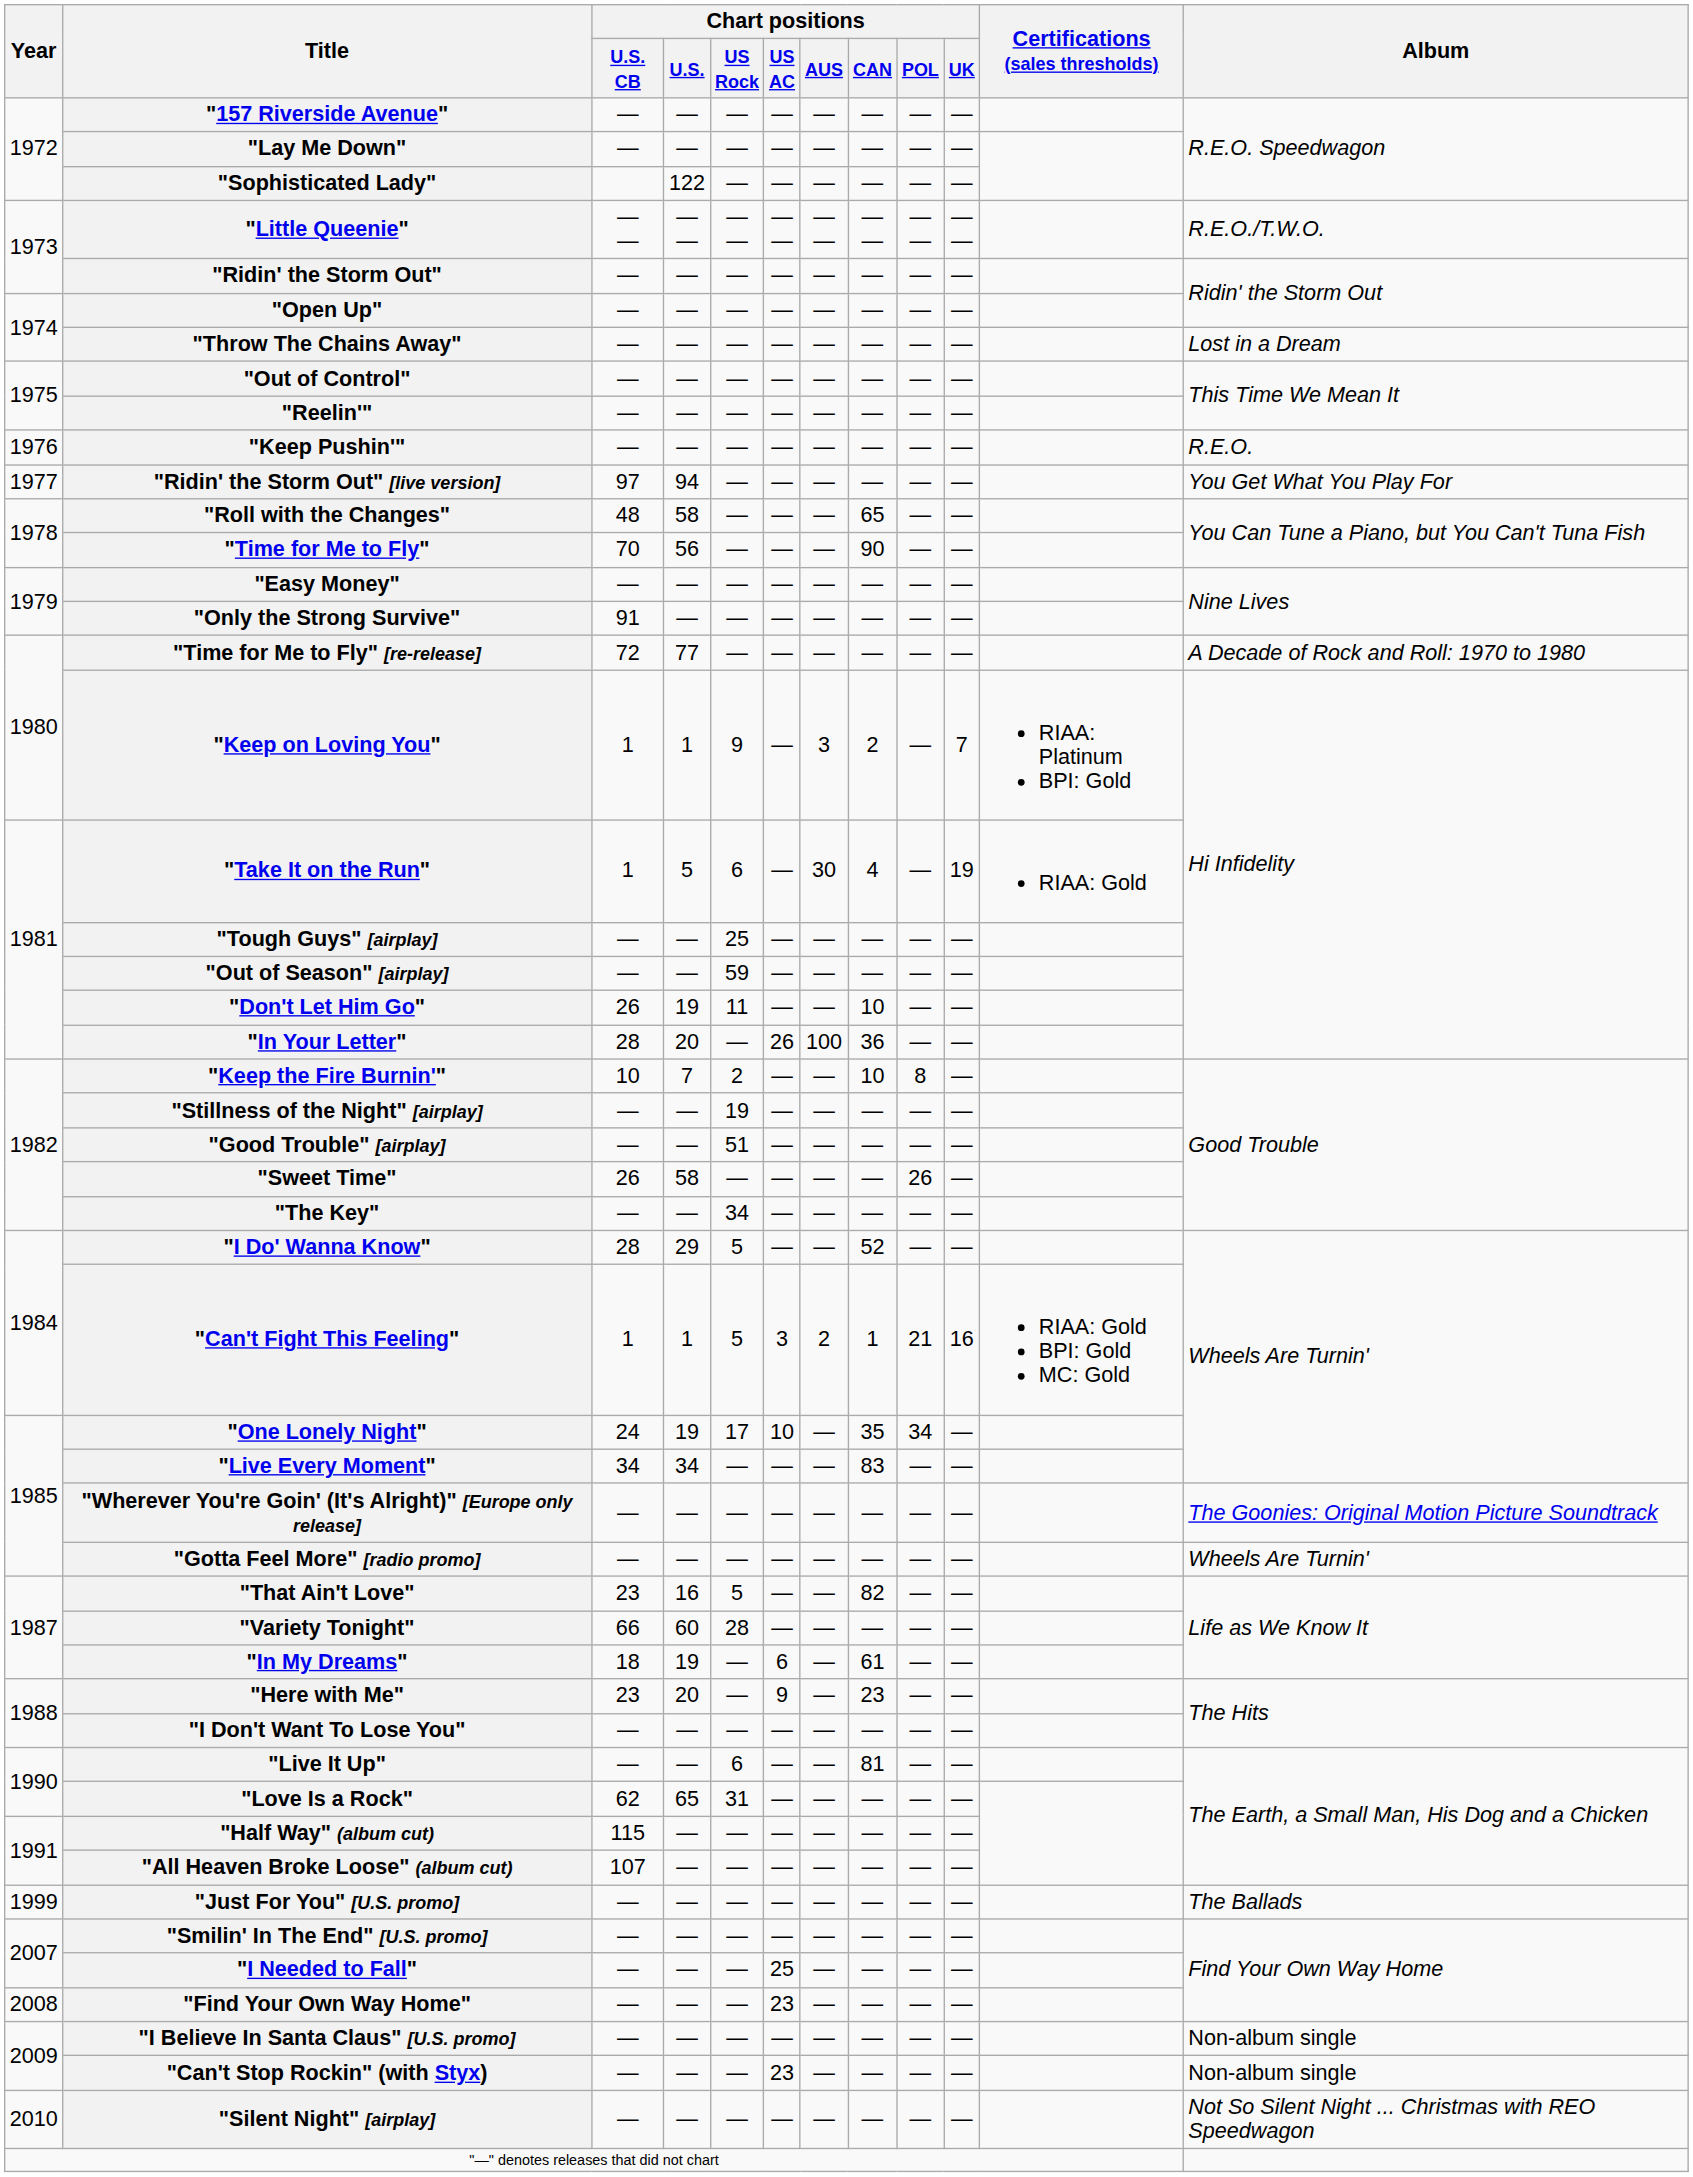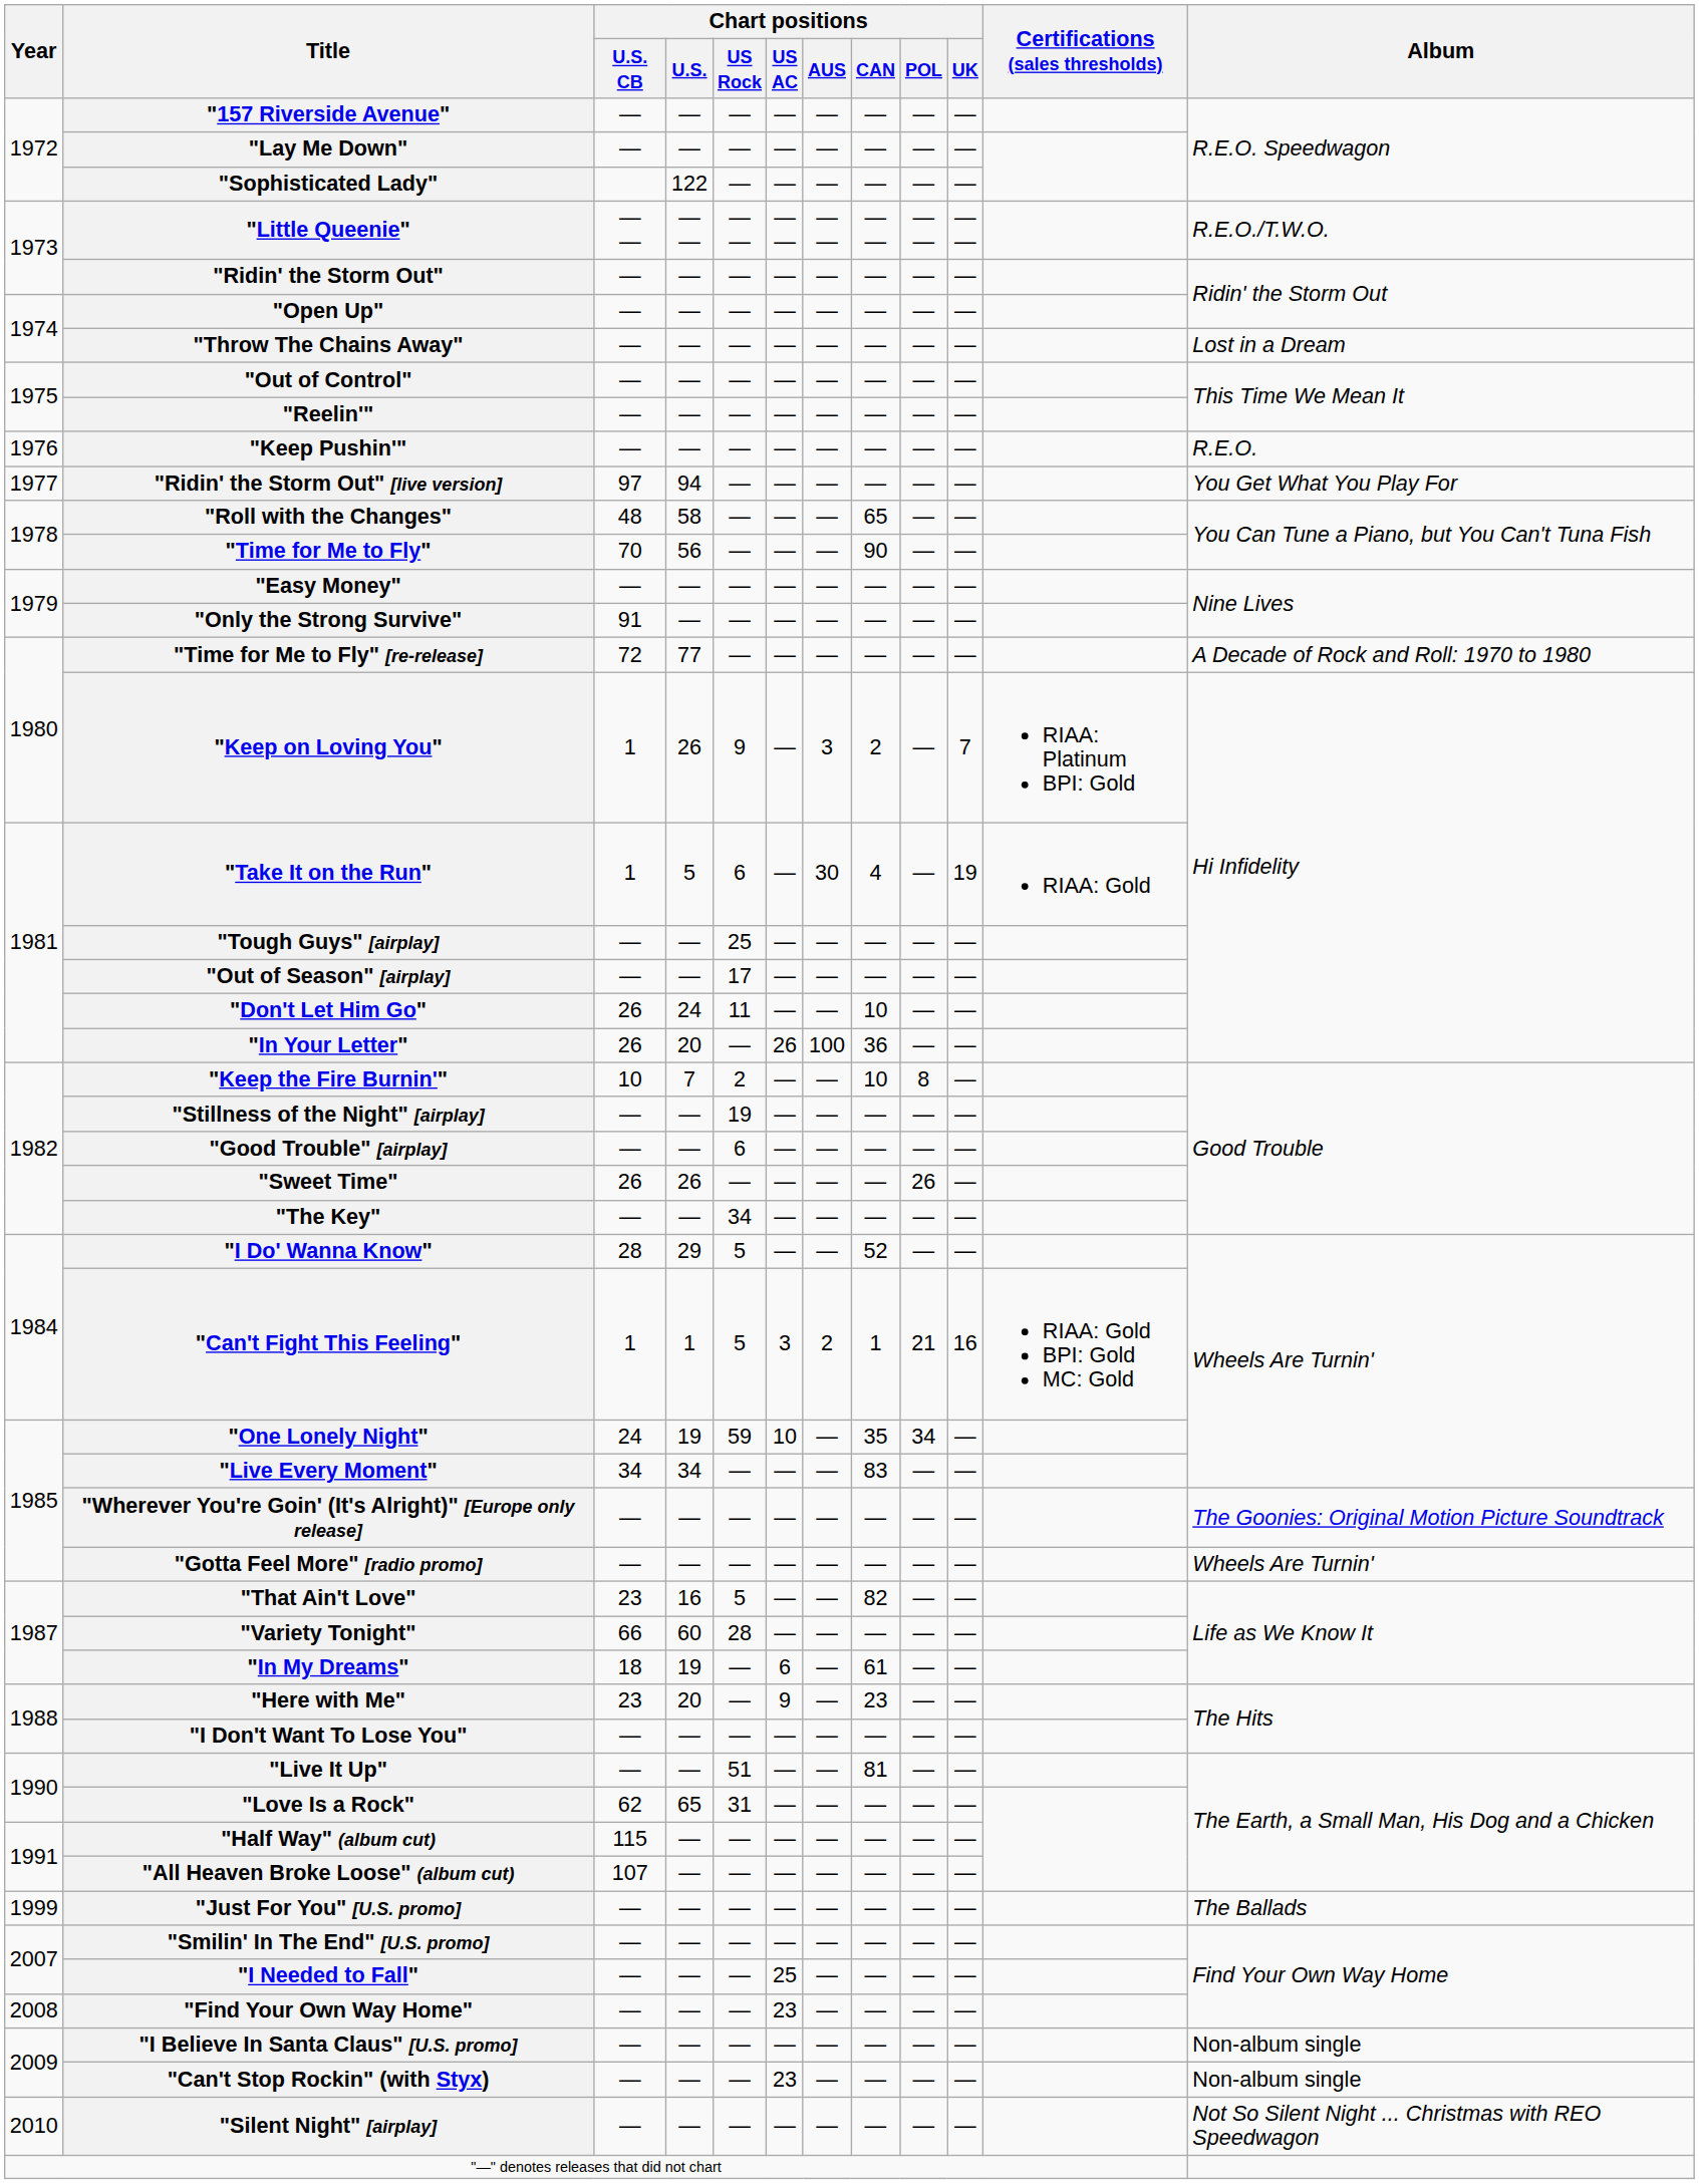"Keep on Loving You" | Chart positions / U.S.: 1 -> 26
"Out of Season" [airplay] | Chart positions / US Rock: 59 -> 17
"Don't Let Him Go" | Chart positions / U.S.: 19 -> 24
"In Your Letter" | Chart positions / U.S. CB: 28 -> 26
"Good Trouble" [airplay] | Chart positions / US Rock: 51 -> 6
"Sweet Time" | Chart positions / U.S.: 58 -> 26
"One Lonely Night" | Chart positions / US Rock: 17 -> 59
"Live It Up" | Chart positions / US Rock: 6 -> 51
